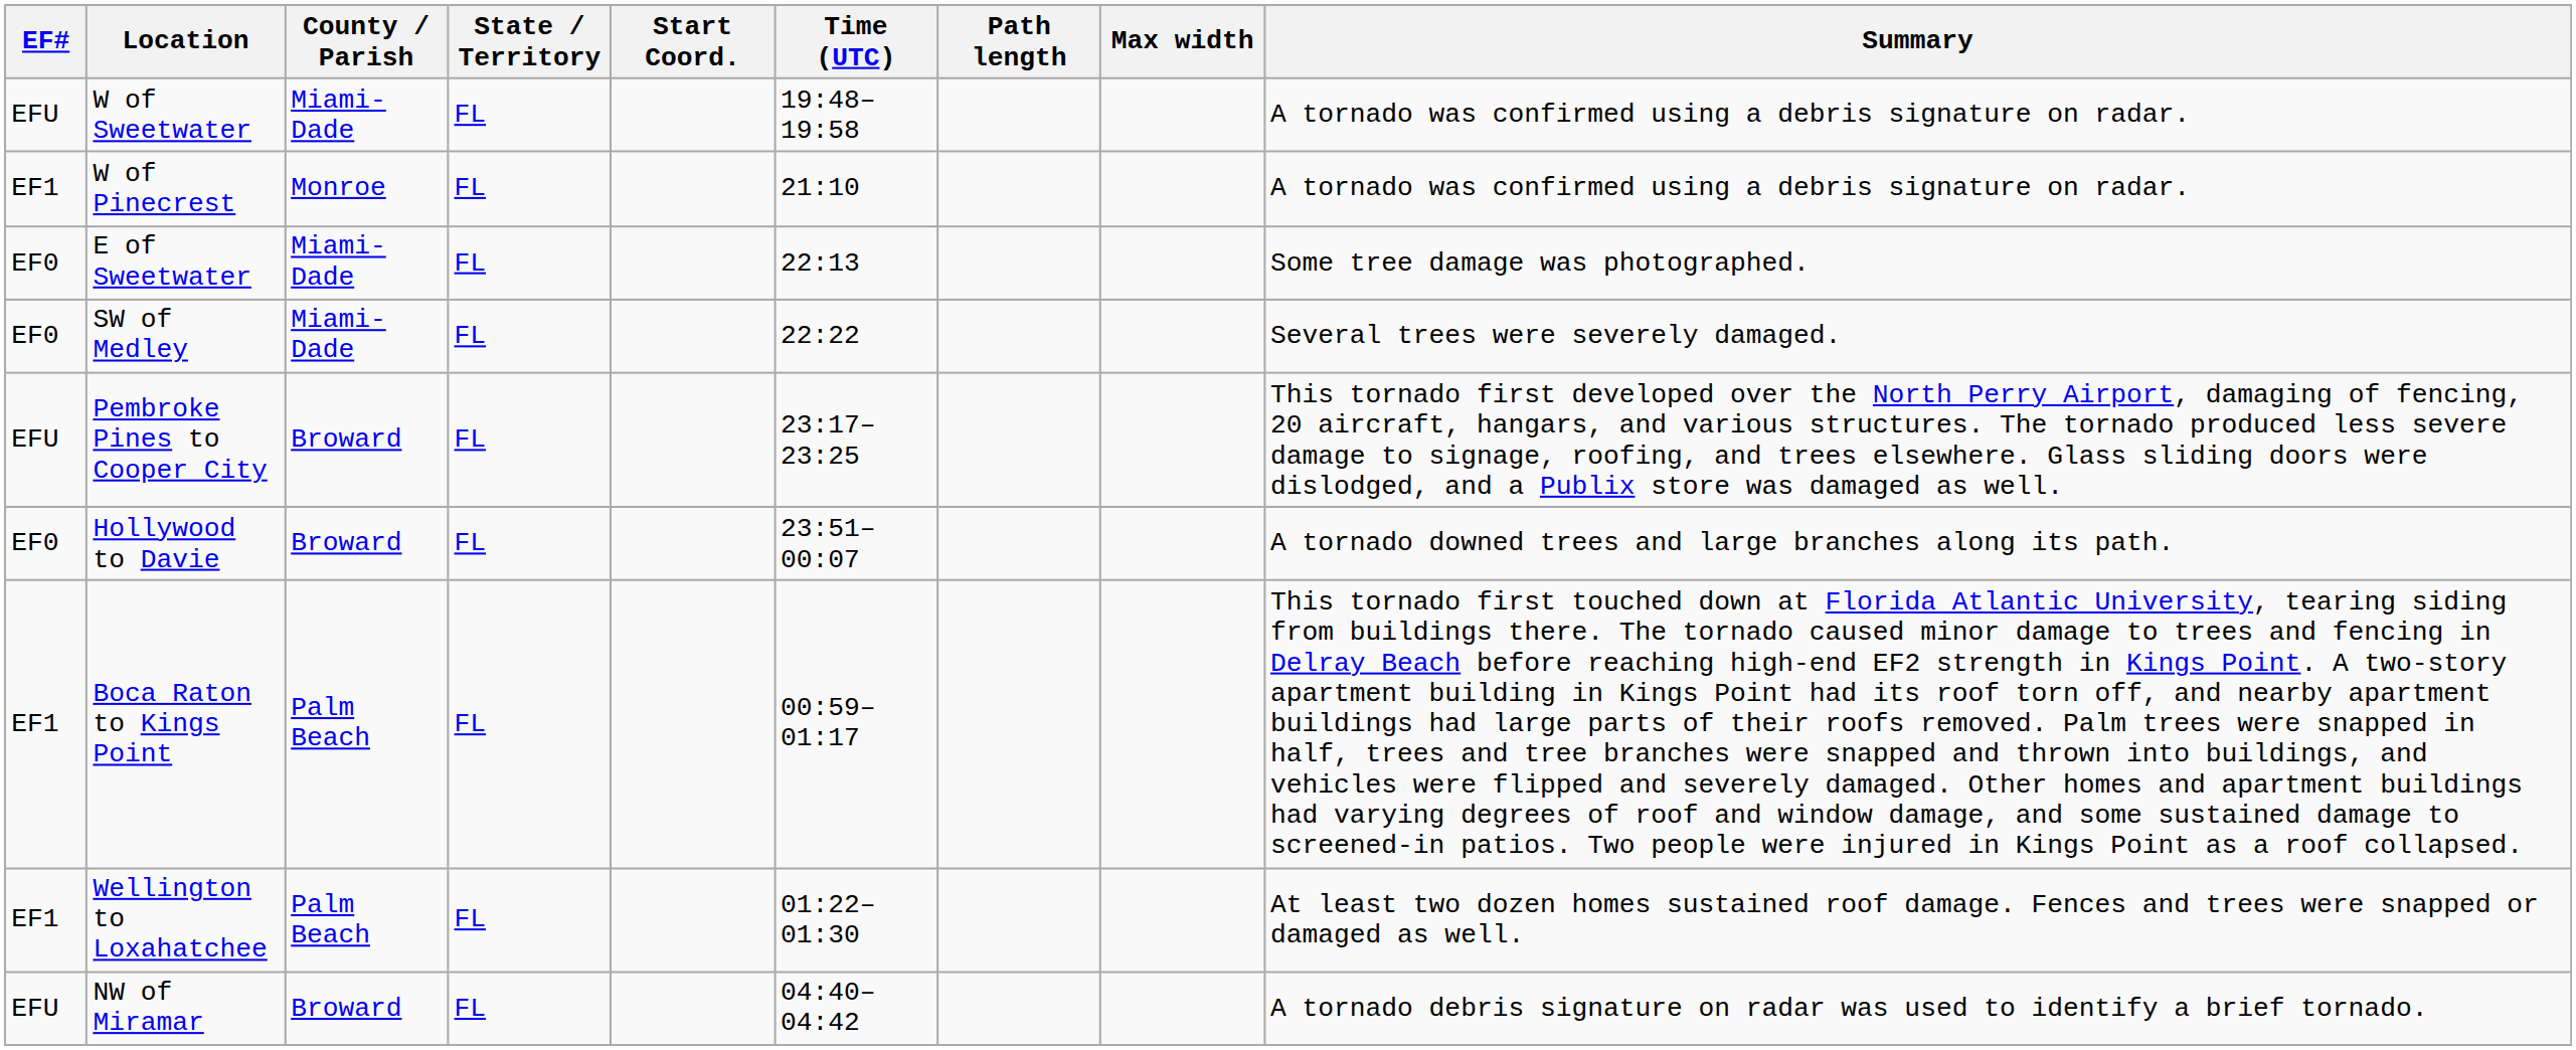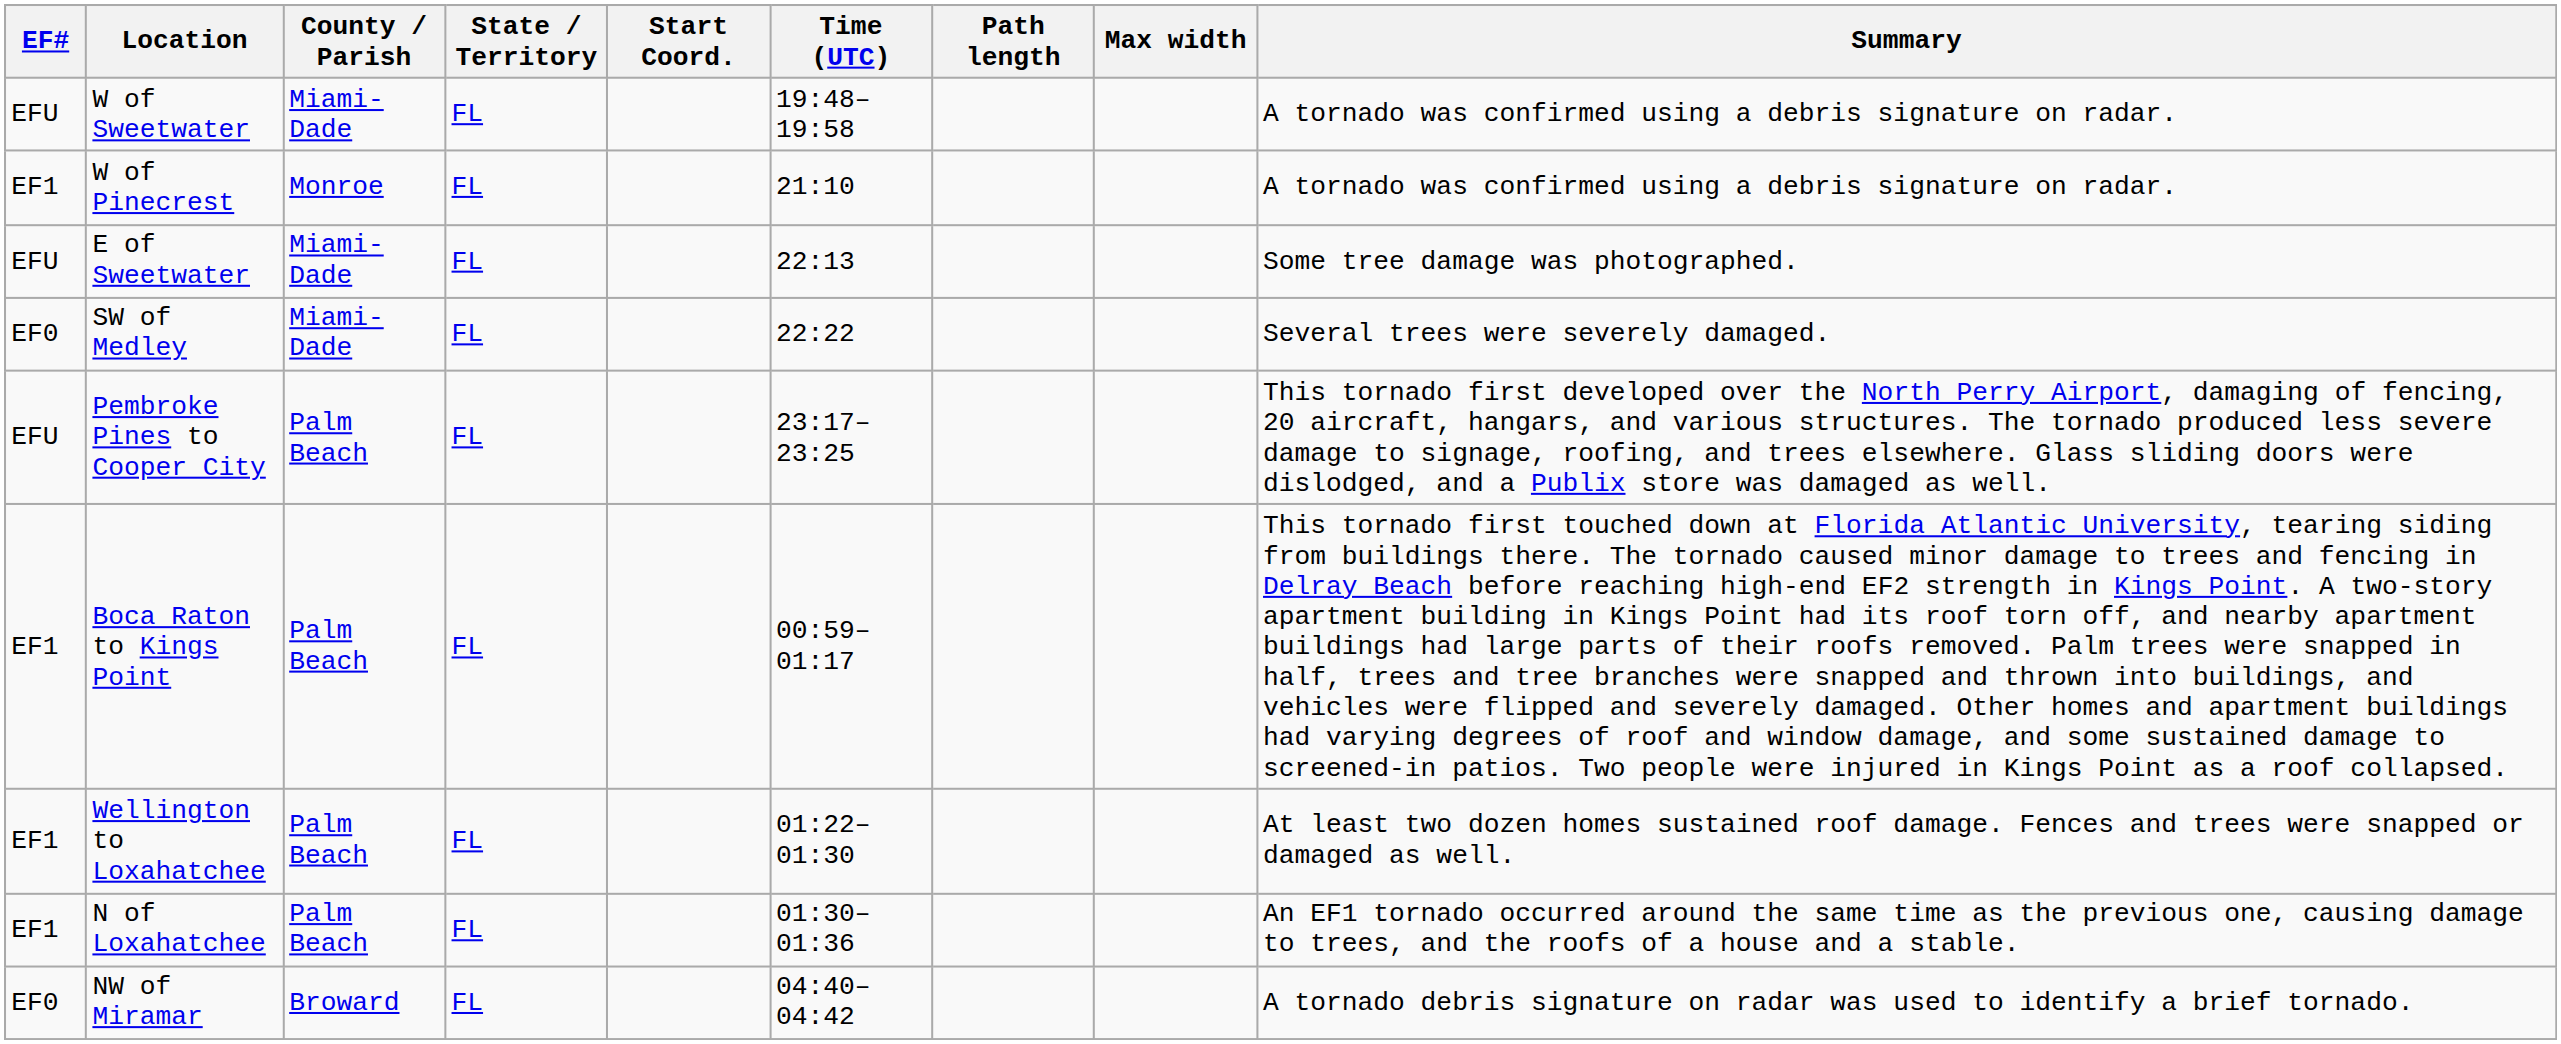E of Sweetwater | EF#: EF0 -> EFU
Pembroke Pines to Cooper City | County / Parish: Broward -> Palm Beach
- row: EF0 | Hollywood to Davie | Broward | FL | 23:51–00:07 | A tornado downed trees and large branches along its path.
+ row: EF1 | N of Loxahatchee | Palm Beach | FL | 01:30–01:36 | An EF1 tornado occurred around the same time as the previous one, causing damage to trees, and the roofs of a house and a stable.
NW of Miramar | EF#: EFU -> EF0
